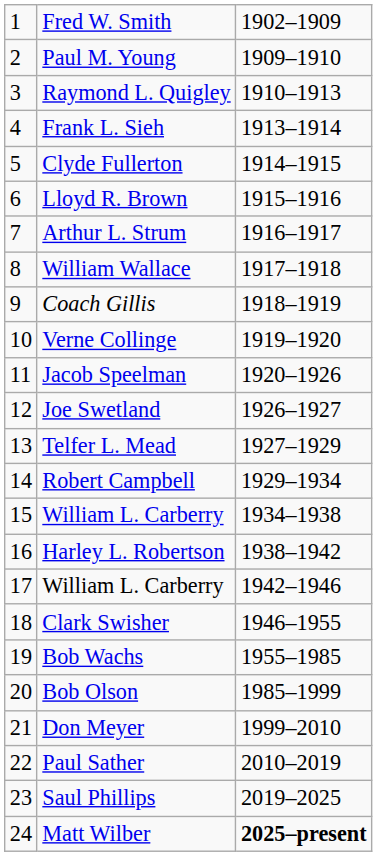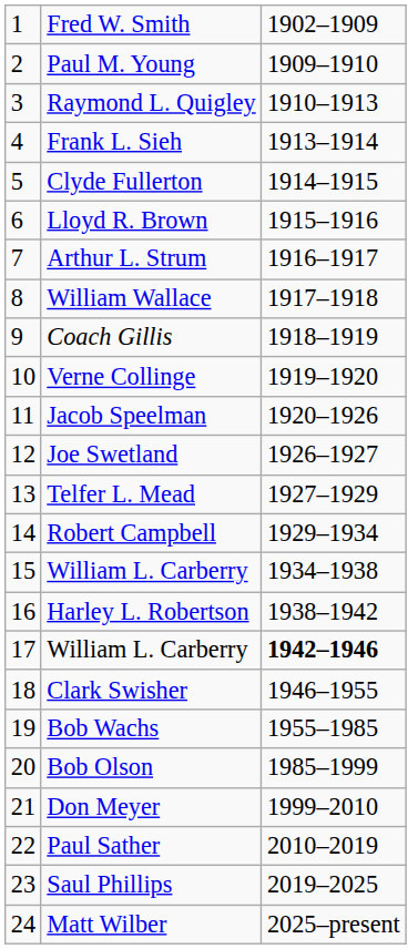17 / William L. Carberry | column 3: normal -> bold
Matt Wilber | column 3: bold -> normal
